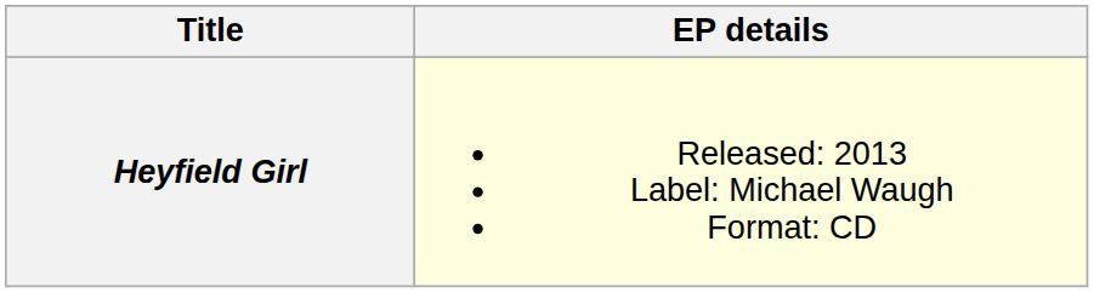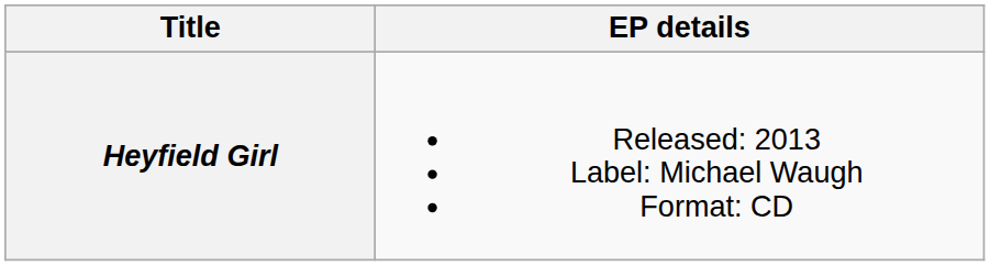Heyfield Girl | EP details: lightyellow background -> no background
